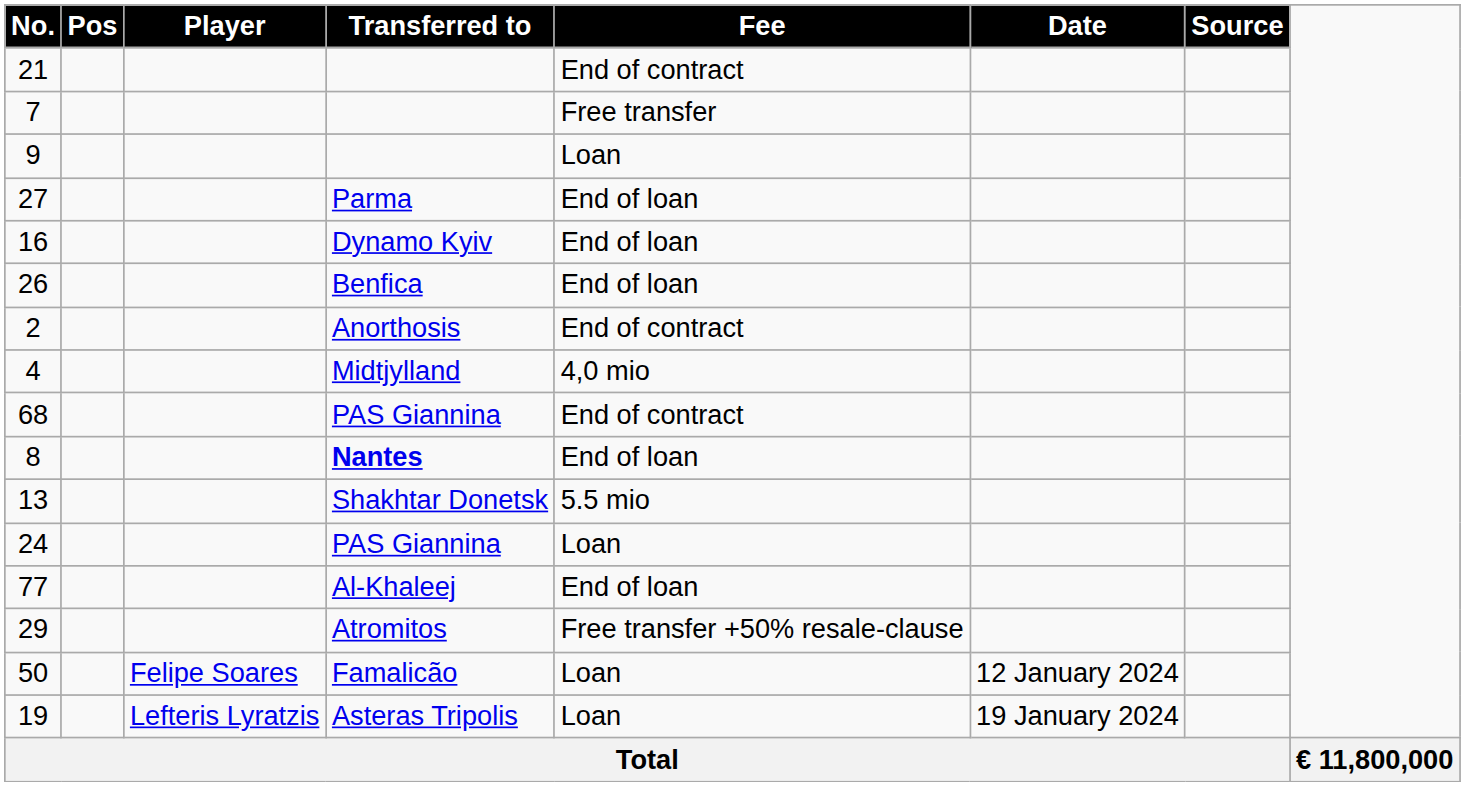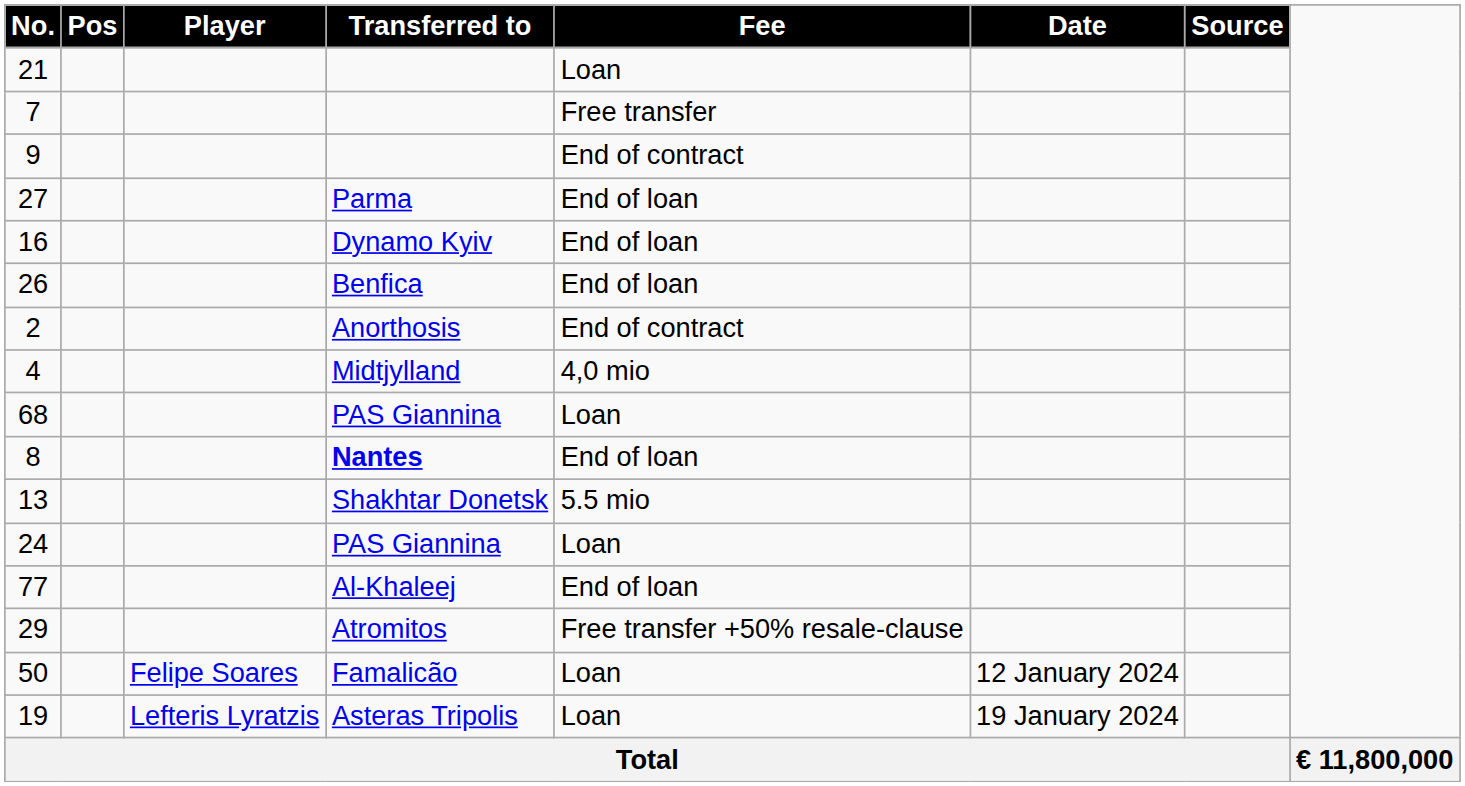21 | Fee: End of contract -> Loan
9 | Fee: Loan -> End of contract
68 | Fee: End of contract -> Loan
